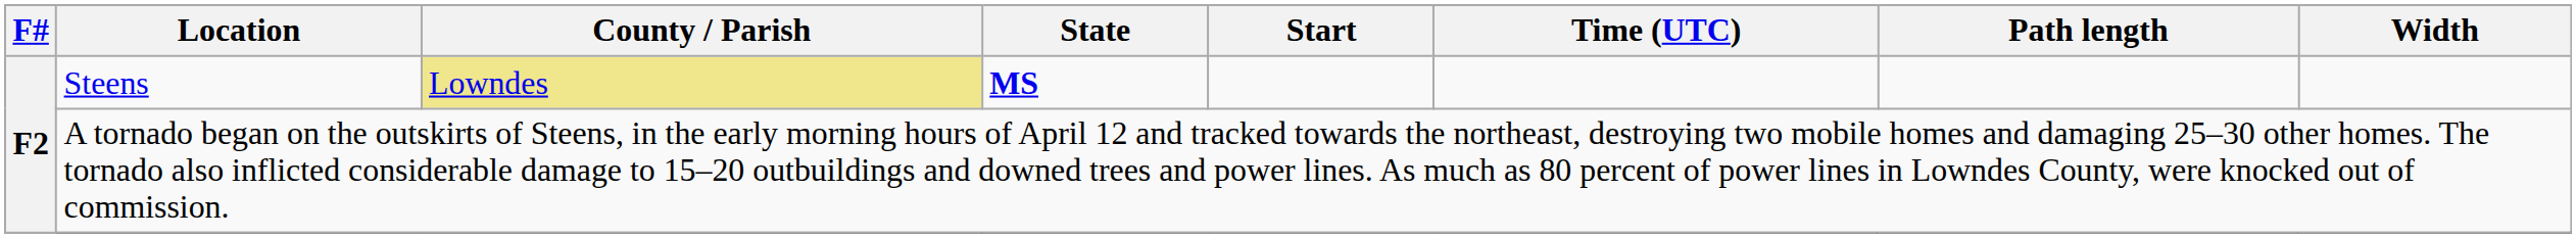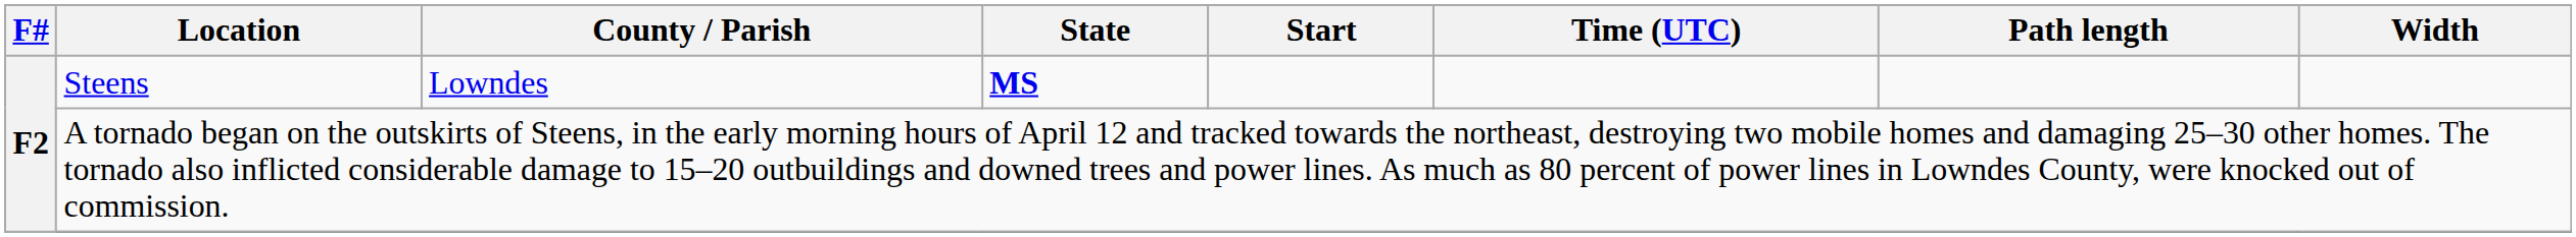Steens | County / Parish: khaki background -> no background
